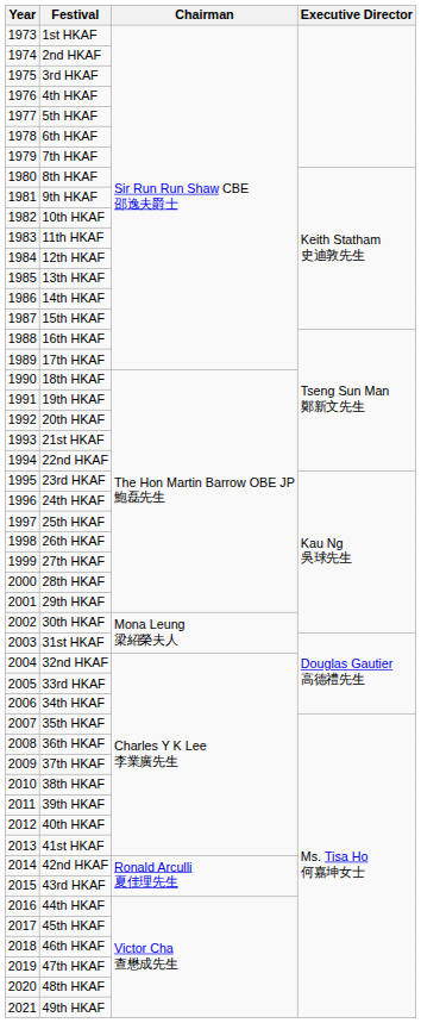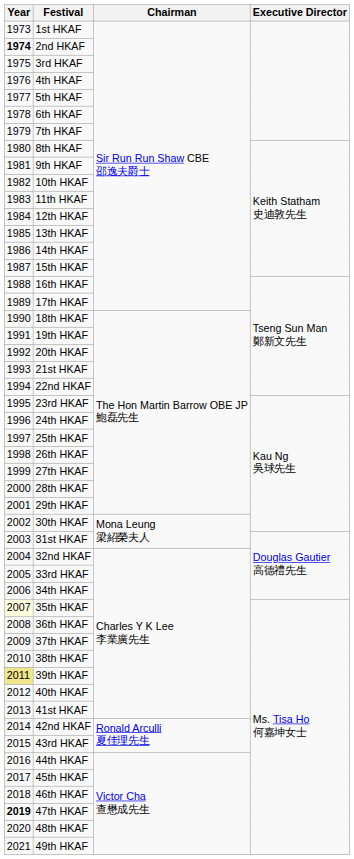2nd HKAF | Year: normal -> bold
35th HKAF | Year: no background -> lightyellow background
39th HKAF | Year: no background -> khaki background
47th HKAF | Year: normal -> bold
